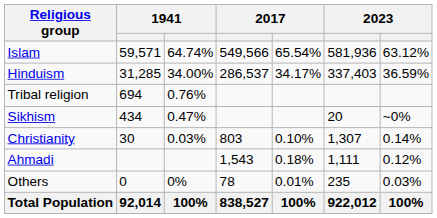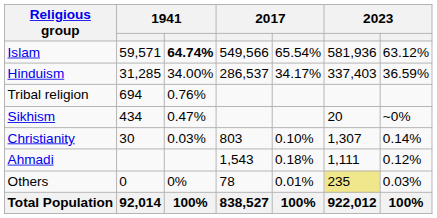Islam | column 3: normal -> bold
Others | column 6: no background -> khaki background
